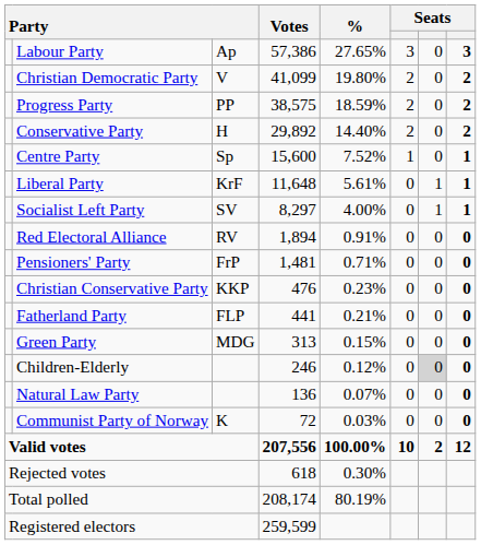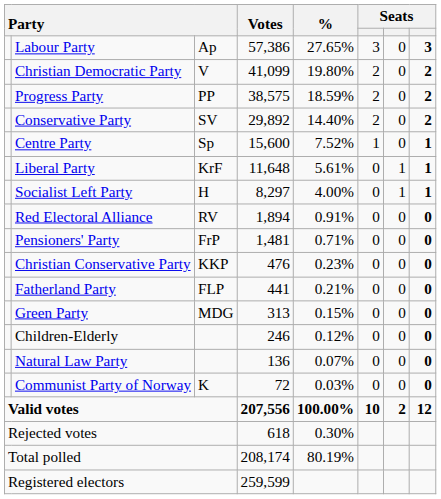Conservative Party | column 3: H -> SV
Socialist Left Party | column 3: SV -> H
Children-Elderly | column 7: lightgrey background -> no background
